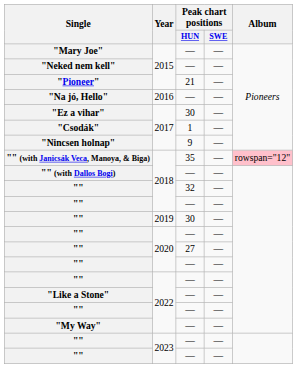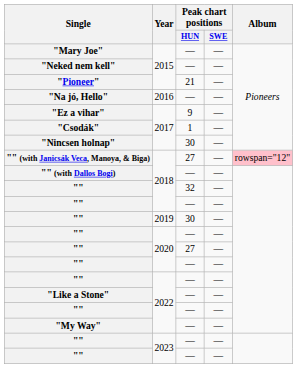"Ez a vihar" | Peak chart positions / HUN: 30 -> 9
"Nincsen holnap" | Peak chart positions / HUN: 9 -> 30
"" (with Janicsák Veca, Manoya, & Biga) | Peak chart positions / HUN: 35 -> 27
